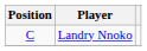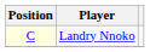Landry Nnoko | Position: no background -> lightyellow background
